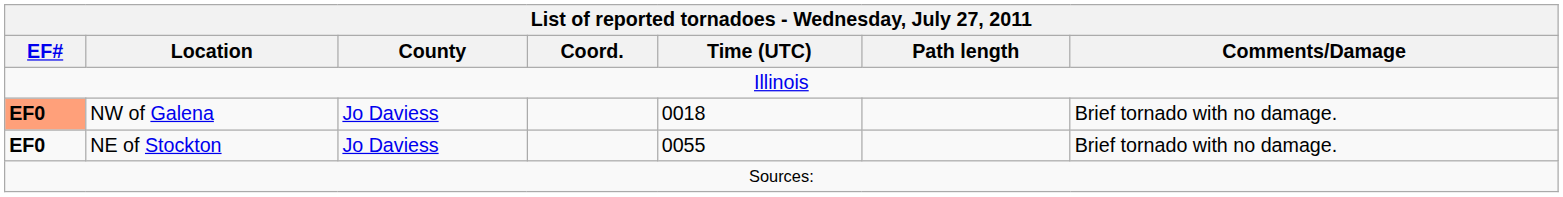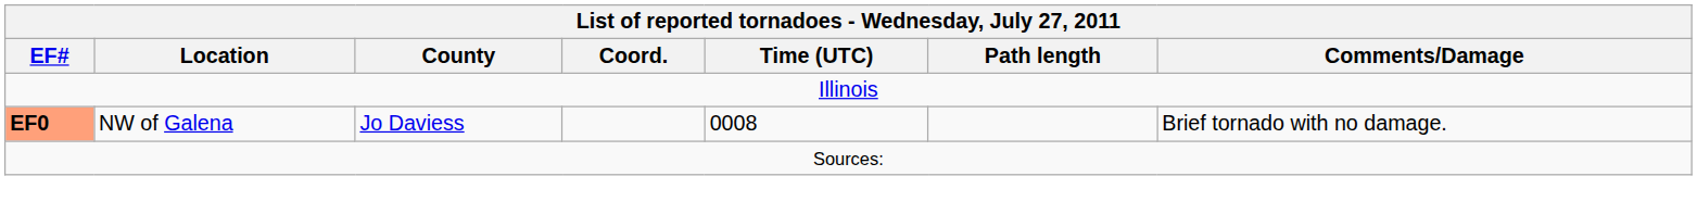NW of Galena | Time (UTC): 0018 -> 0008
- row: EF0 | NE of Stockton | Jo Daviess | 0055 | Brief tornado with no damage.
